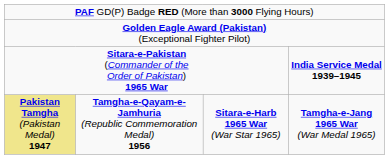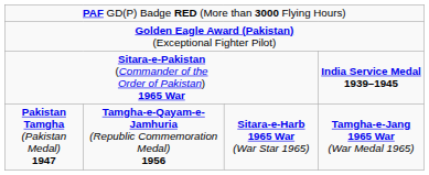Pakistan Tamgha (Pakistan Medal) 1947 | column 1: khaki background -> no background
